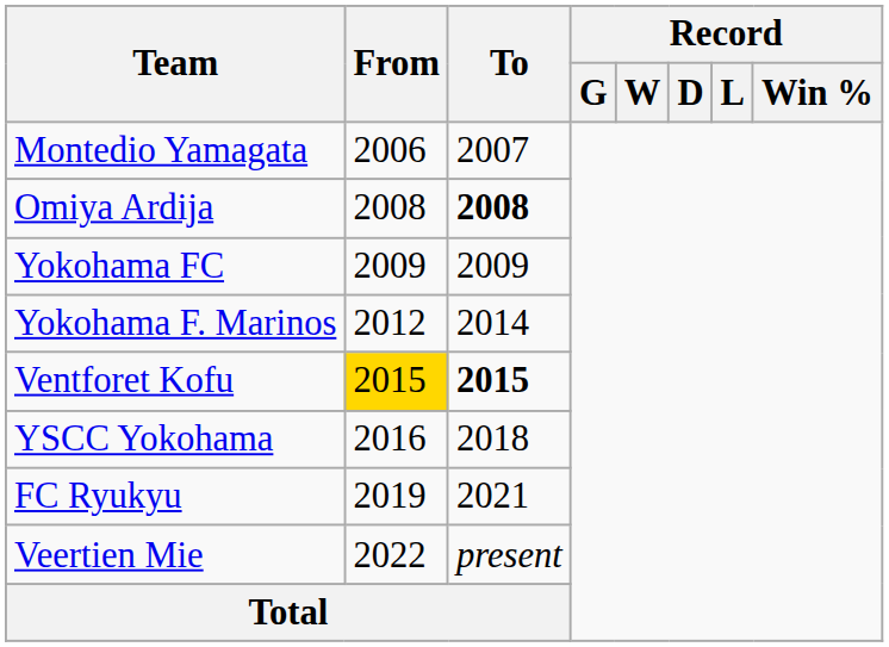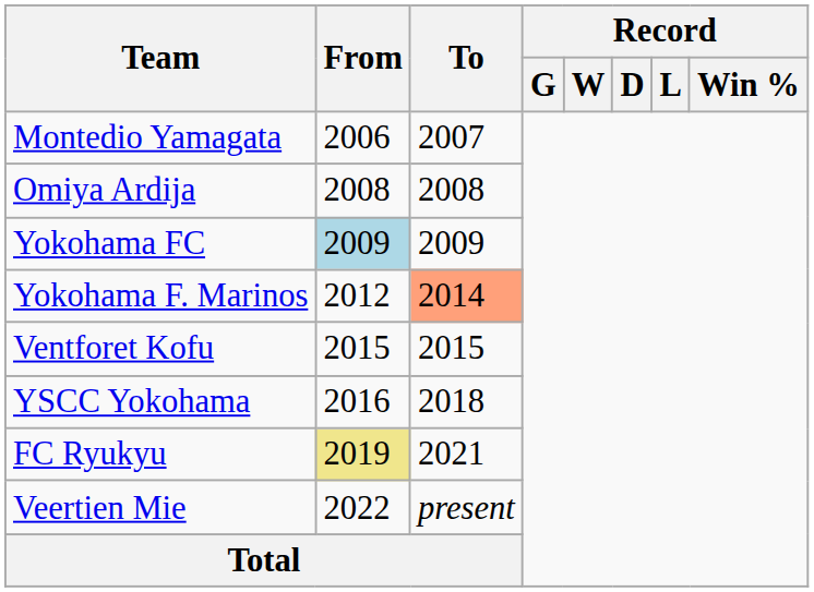Omiya Ardija | To: bold -> normal
Yokohama FC | From: no background -> lightblue background
Yokohama F. Marinos | To: no background -> lightsalmon background
Ventforet Kofu | From: gold background -> no background
Ventforet Kofu | To: bold -> normal
FC Ryukyu | From: no background -> khaki background
